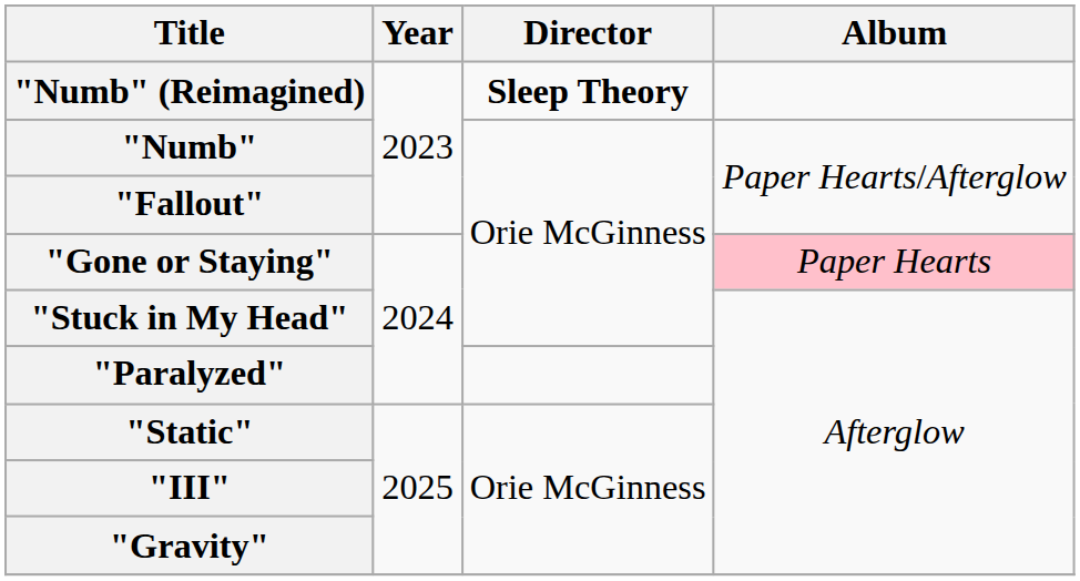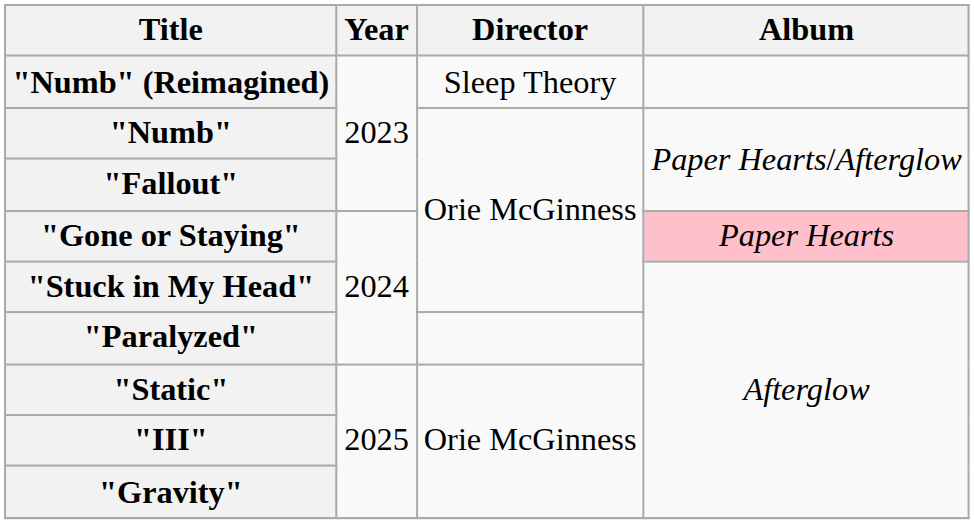"Numb" (Reimagined) | Director: bold -> normal
